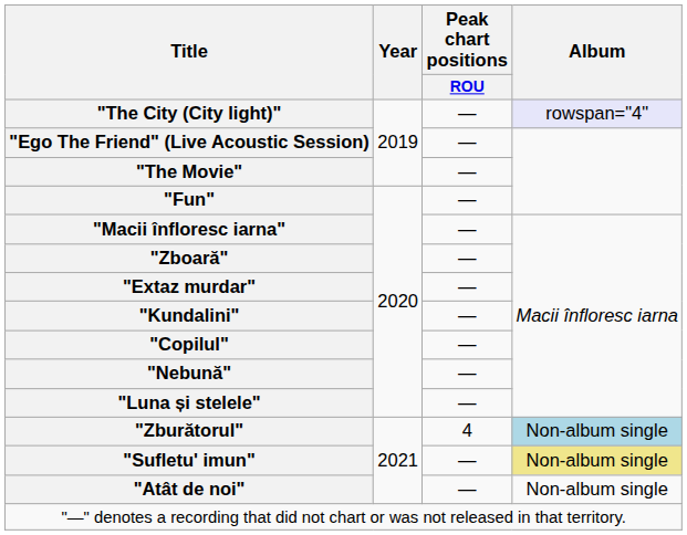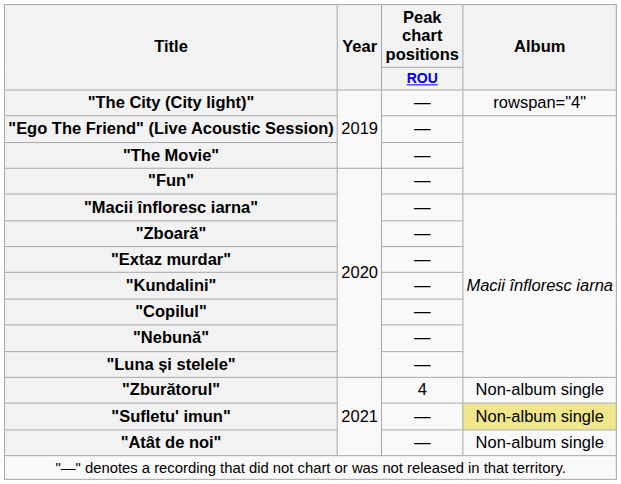"The City (City light)" | Album: lavender background -> no background
"Zburătorul" | Album: lightblue background -> no background
